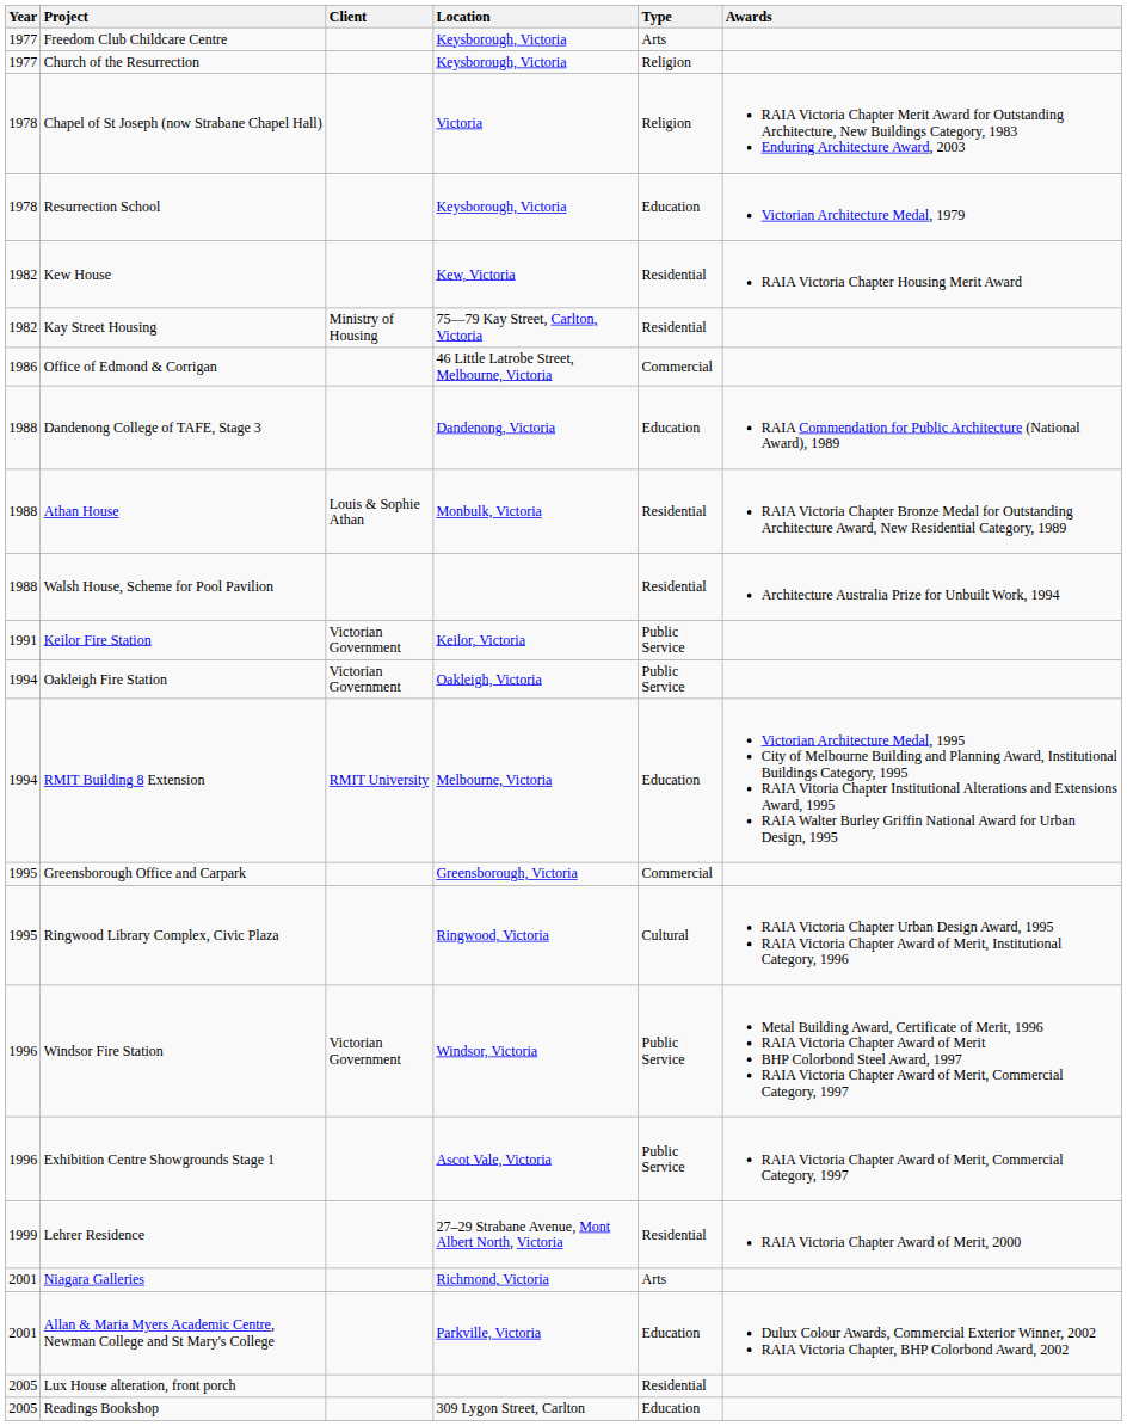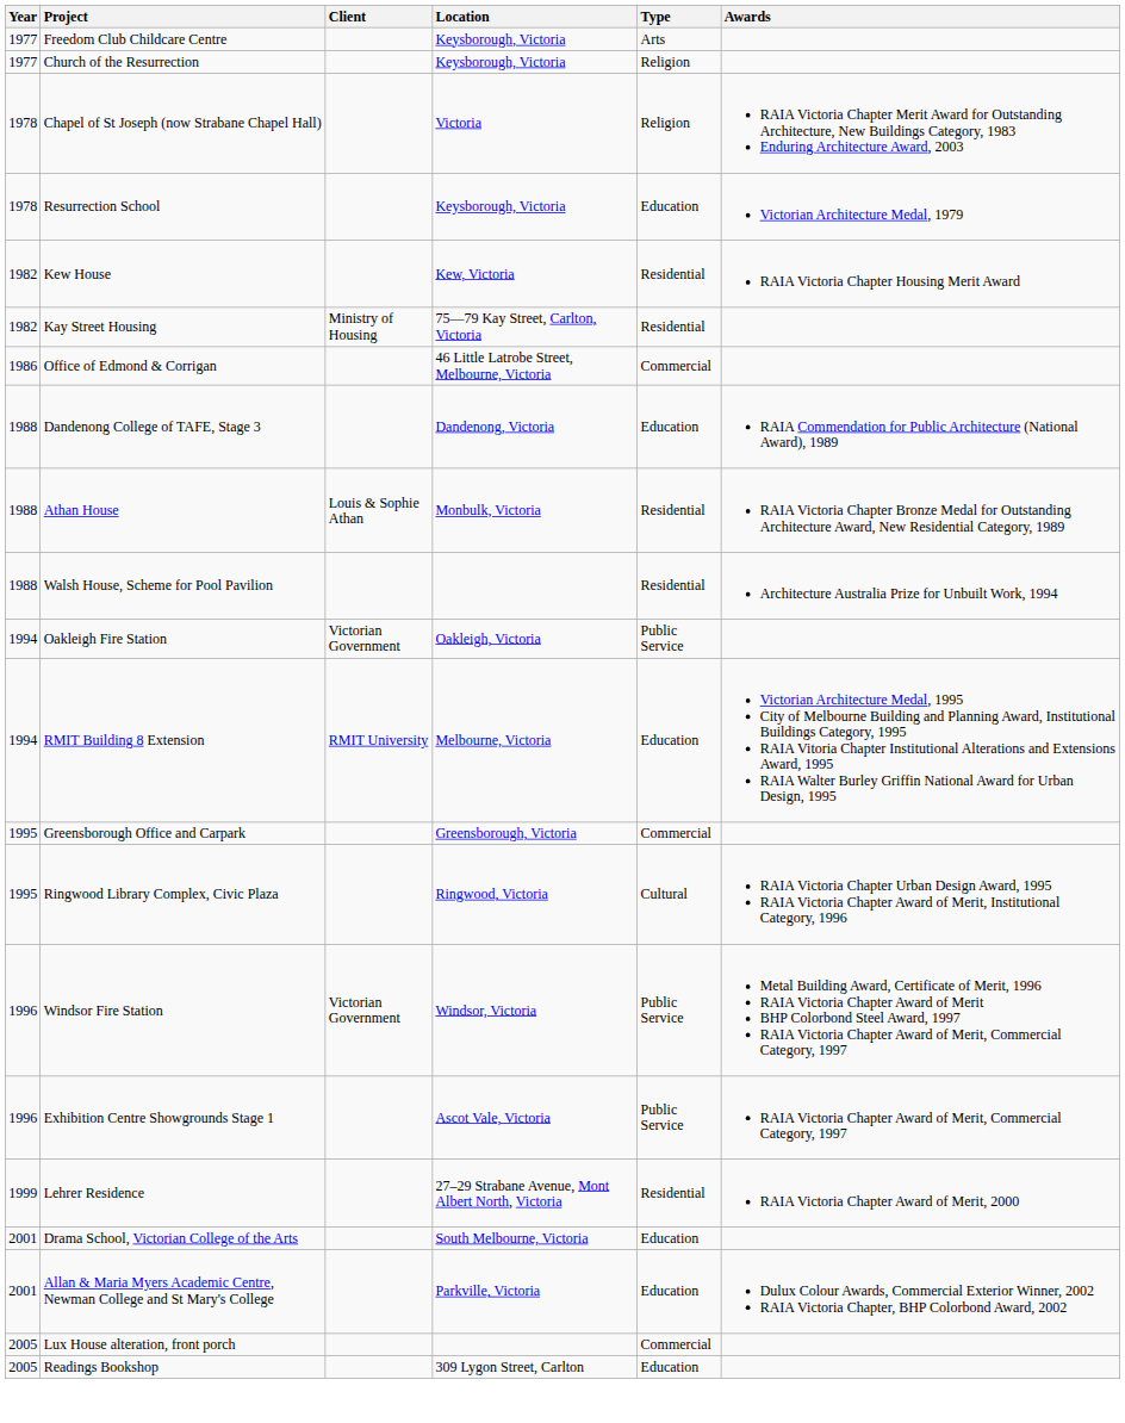- row: 1991 | Keilor Fire Station | Victorian Government | Keilor, Victoria | Public Service
+ row: 2001 | Drama School, Victorian College of the Arts | South Melbourne, Victoria | Education
- row: 2001 | Niagara Galleries | Richmond, Victoria | Arts
Lux House alteration, front porch | Type: Residential -> Commercial
